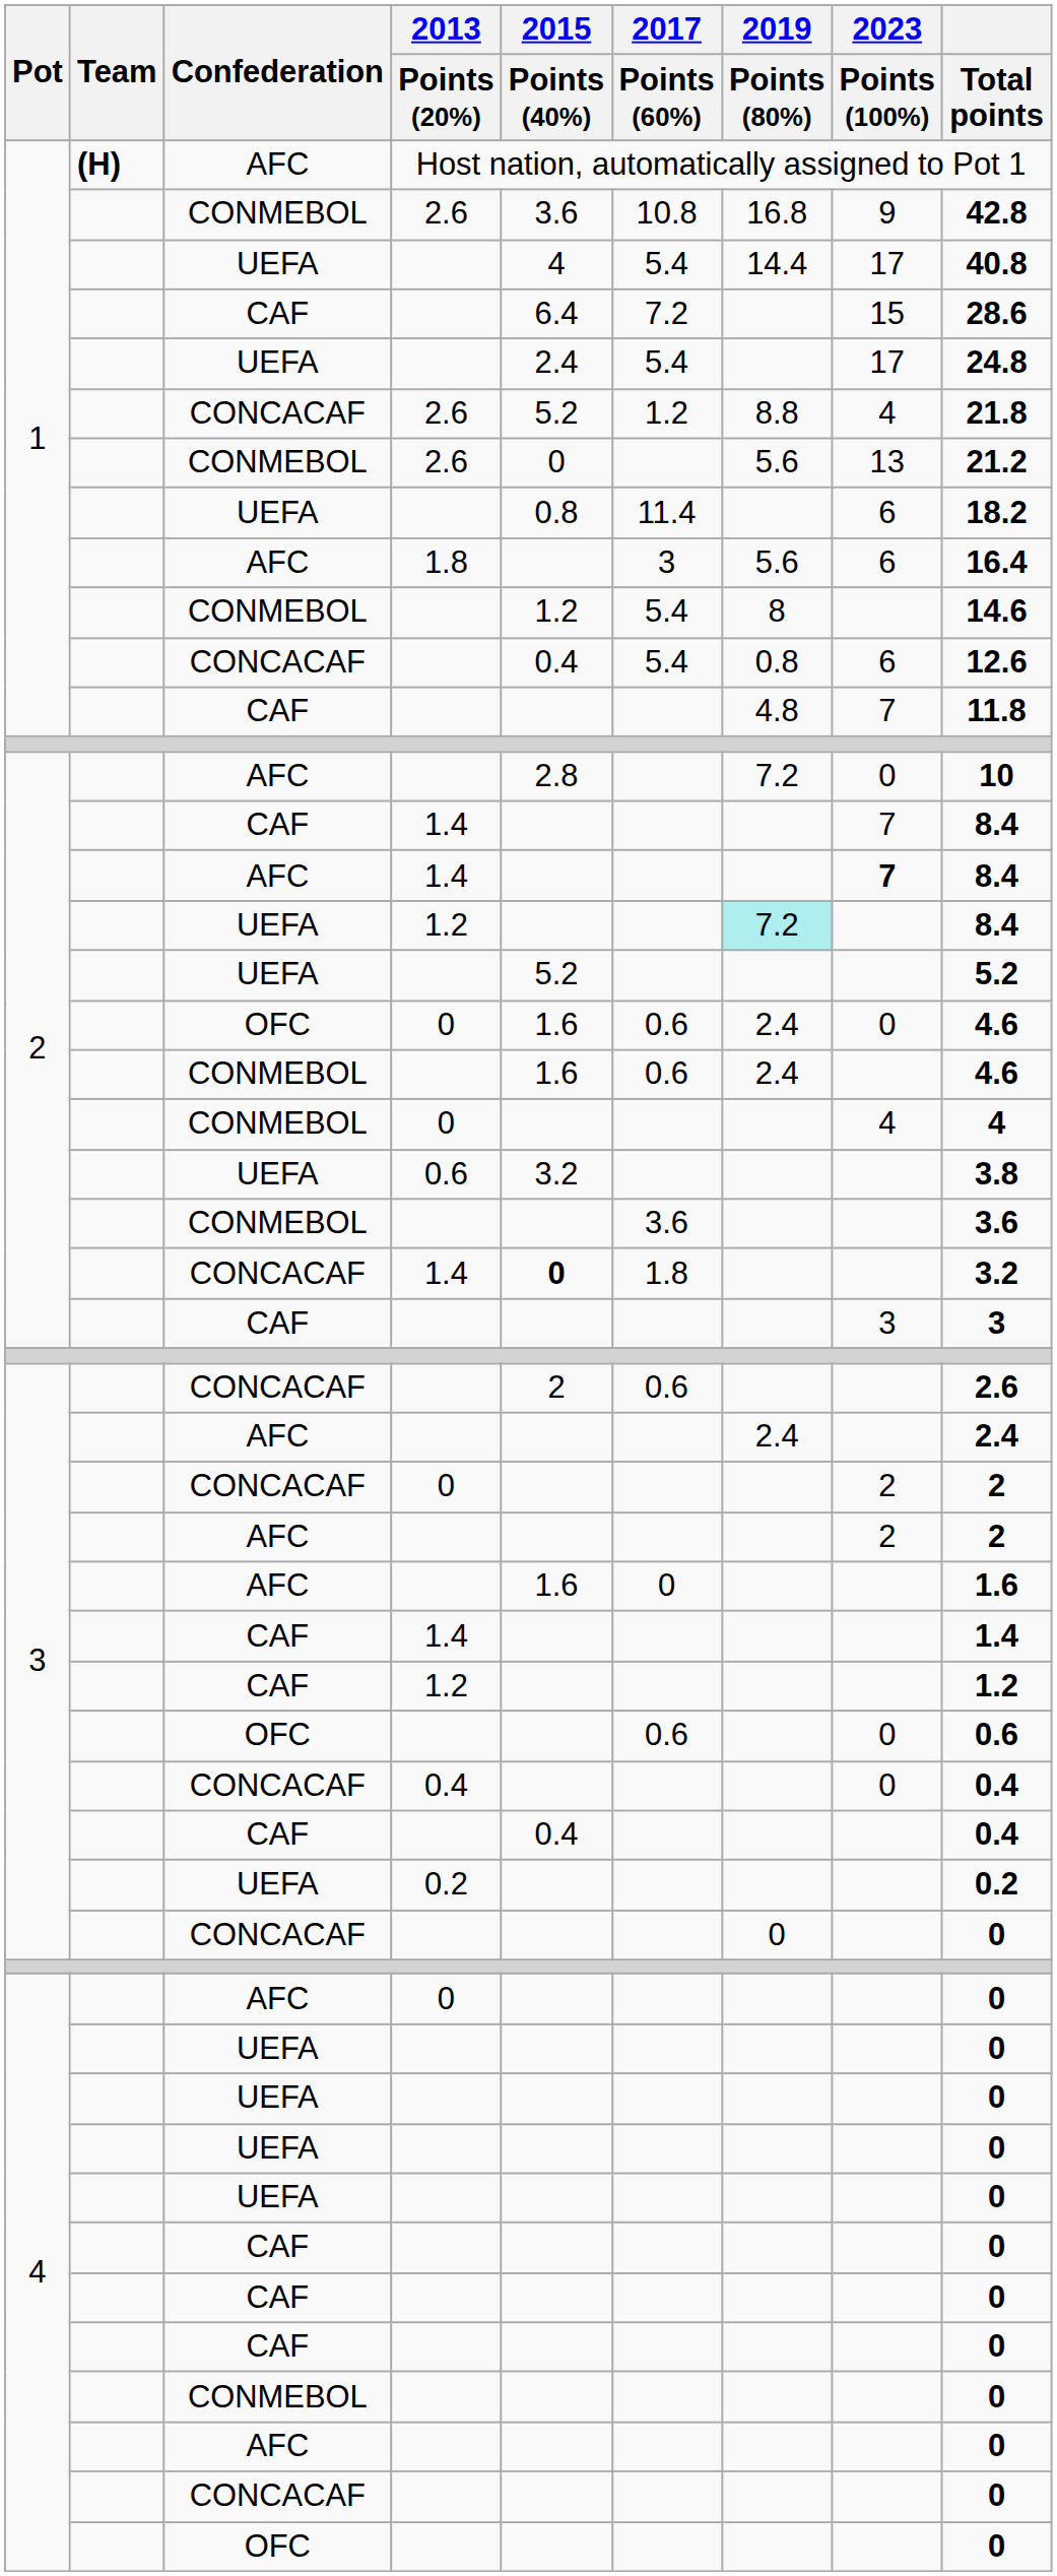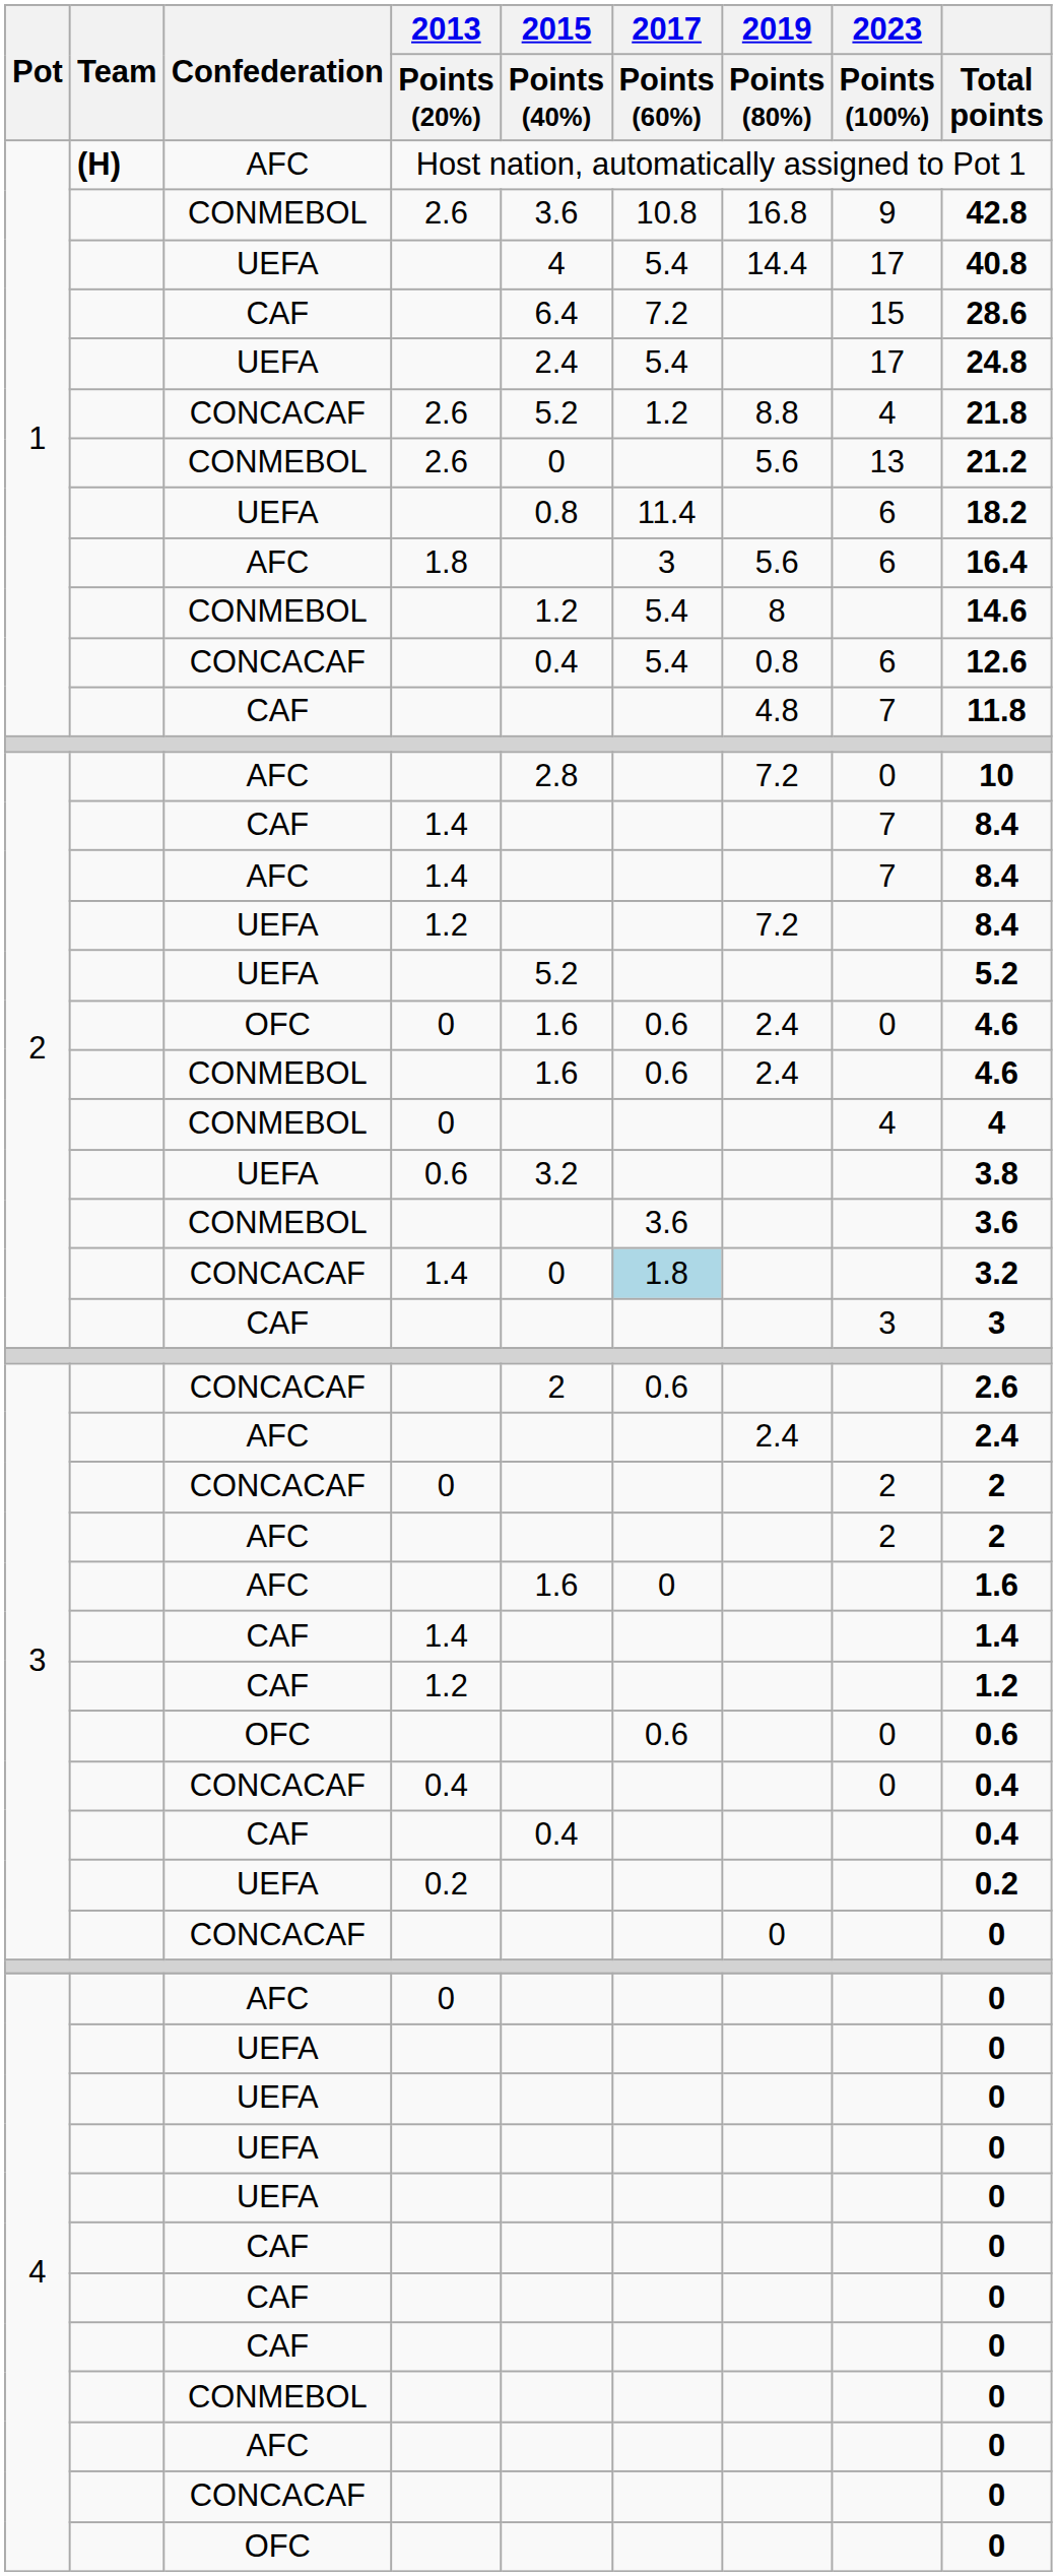AFC / 1.4 | 2023 / Points (100%): bold -> normal
UEFA / 1.2 | 2019 / Points (80%): paleturquoise background -> no background
CONCACAF / 1.4 | 2015 / Points (40%): bold -> normal
CONCACAF / 1.4 | 2017 / Points (60%): no background -> lightblue background
